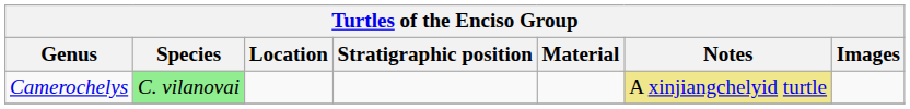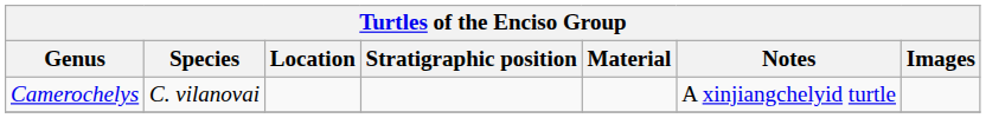Camerochelys | Species: lightgreen background -> no background
Camerochelys | Notes: khaki background -> no background
